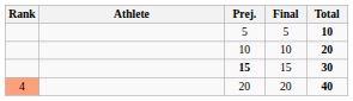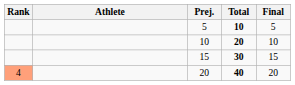columns swapped: Final <-> Total
row 4 | Prej.: bold -> normal
